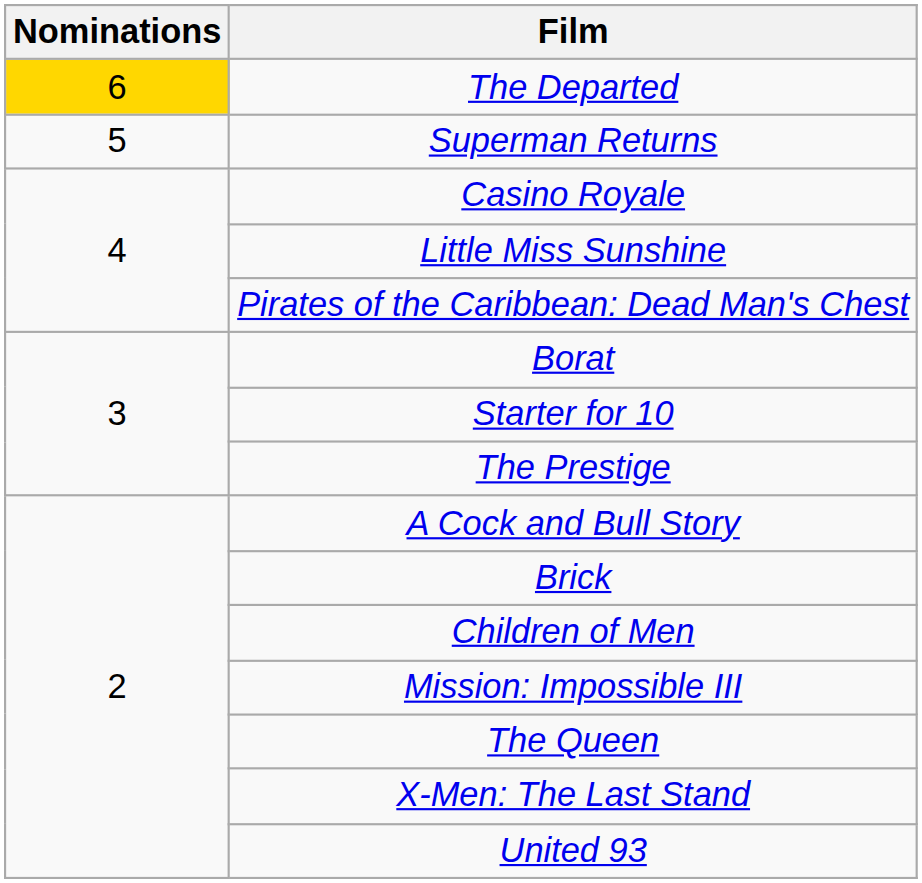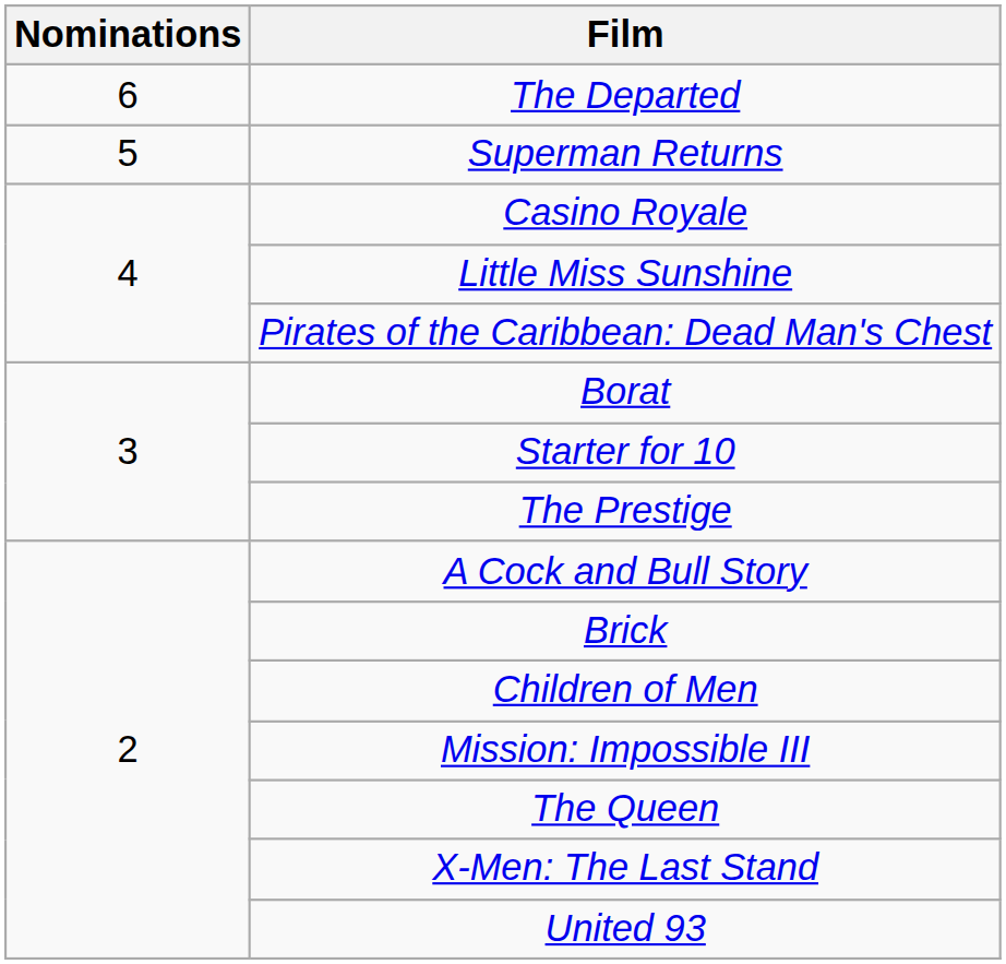The Departed | Nominations: gold background -> no background
